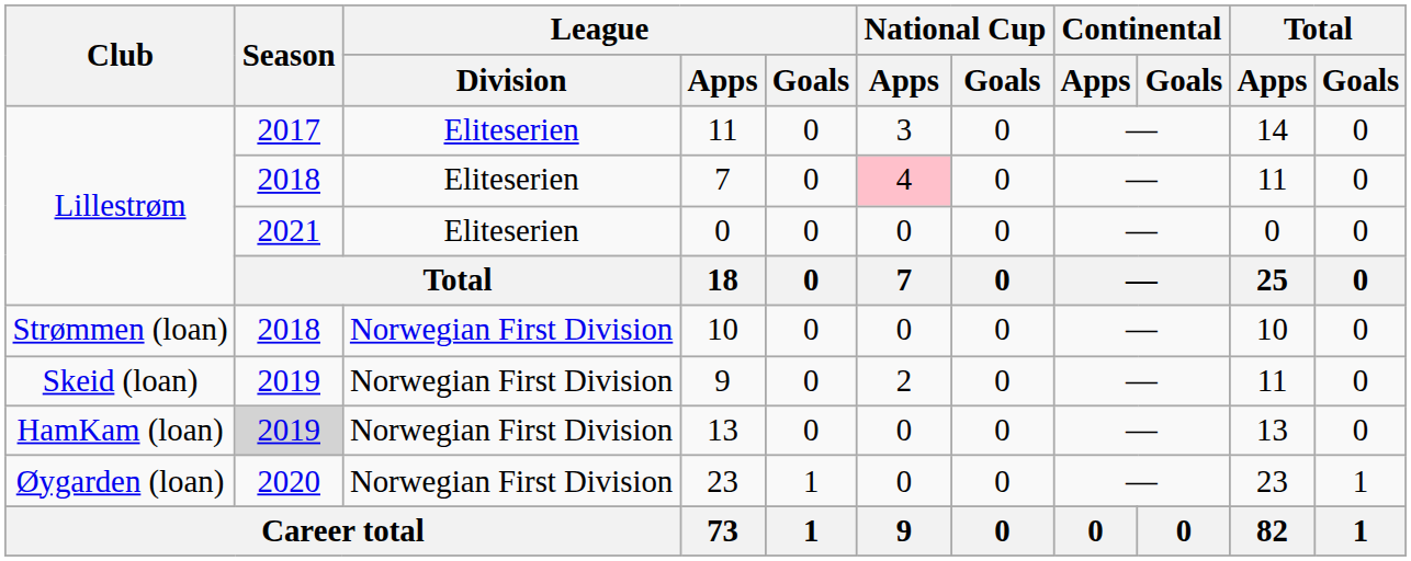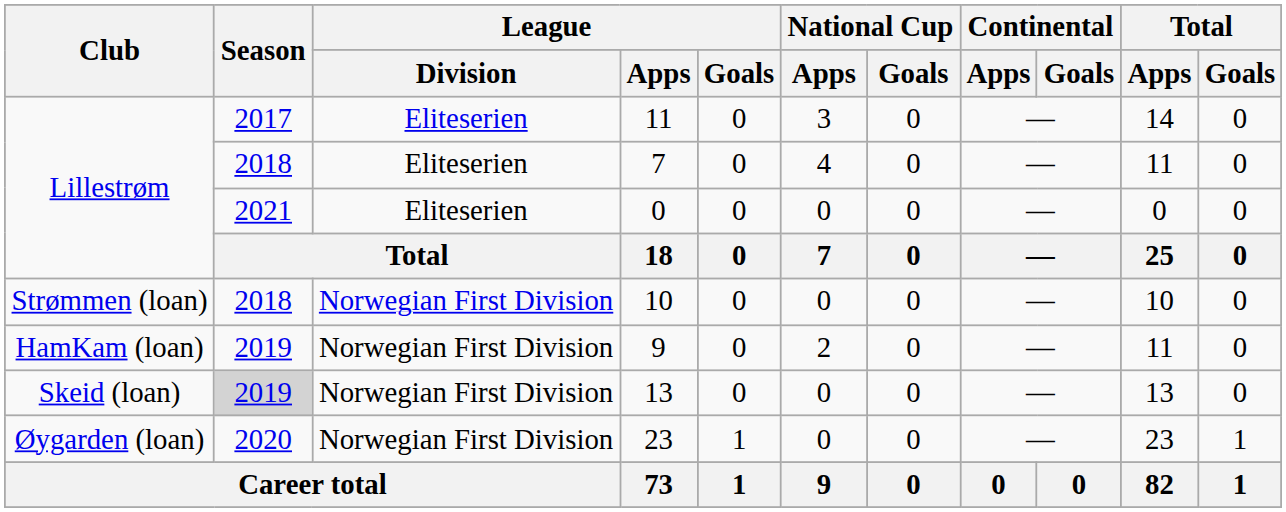row 4 | National Cup / Apps: pink background -> no background
row 8 | Club: Skeid (loan) -> HamKam (loan)
row 9 | Club: HamKam (loan) -> Skeid (loan)
